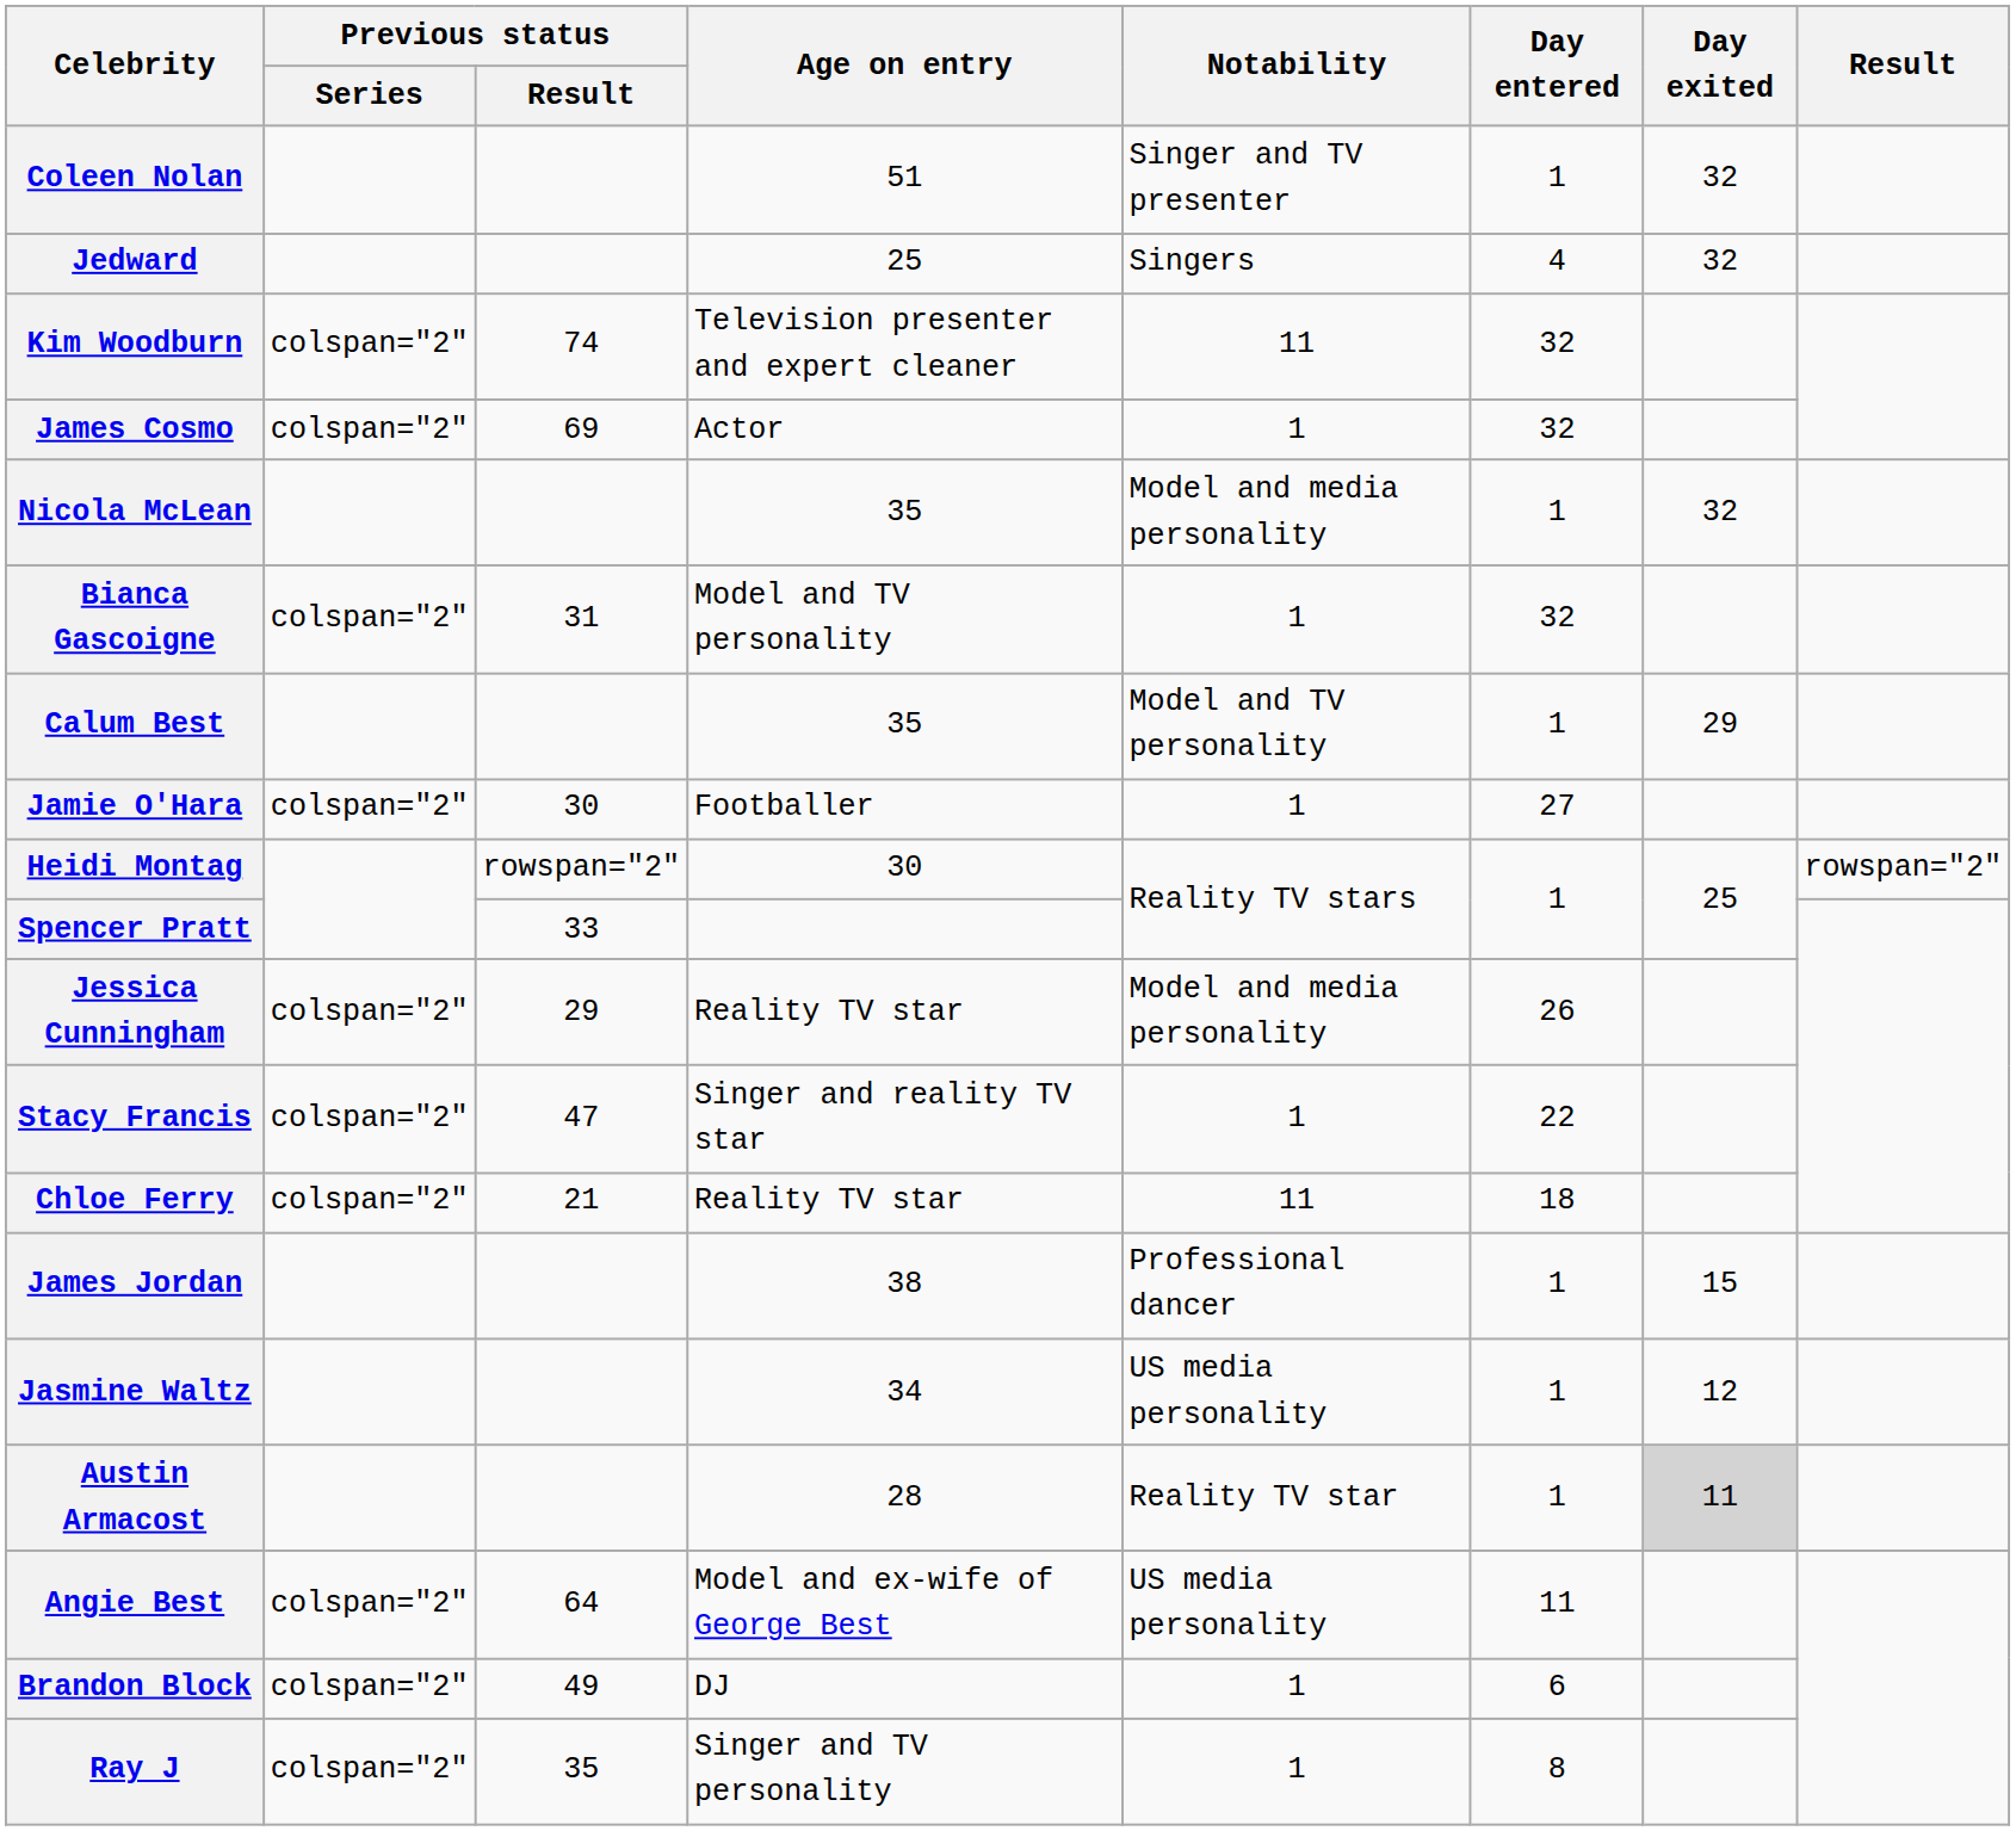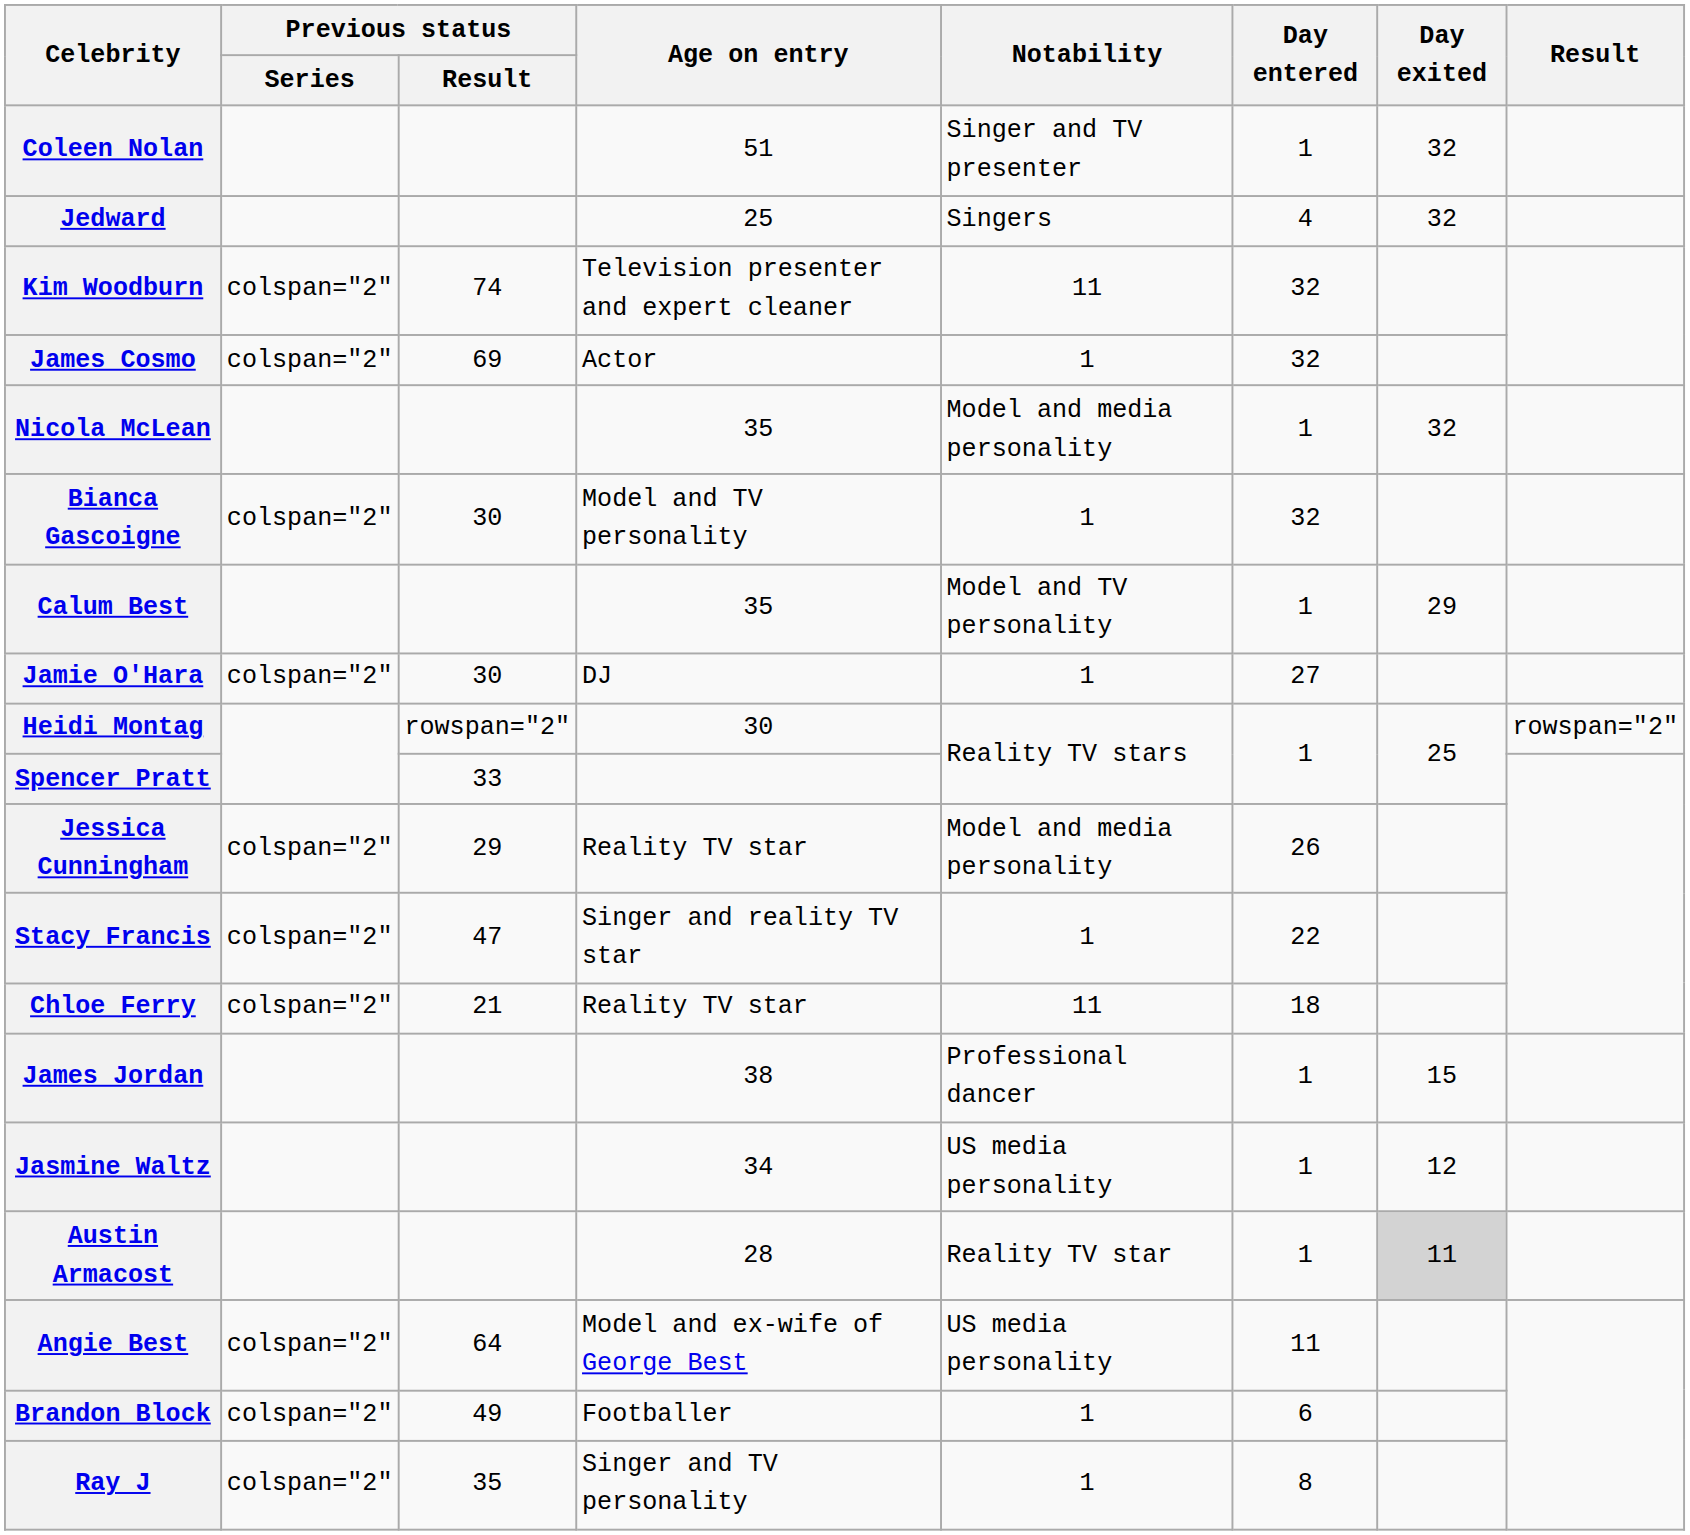Bianca Gascoigne | Previous status / Result: 31 -> 30
Jamie O'Hara | Age on entry: Footballer -> DJ
Brandon Block | Age on entry: DJ -> Footballer
